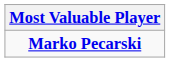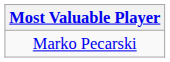row 2 | column 1: bold -> normal
